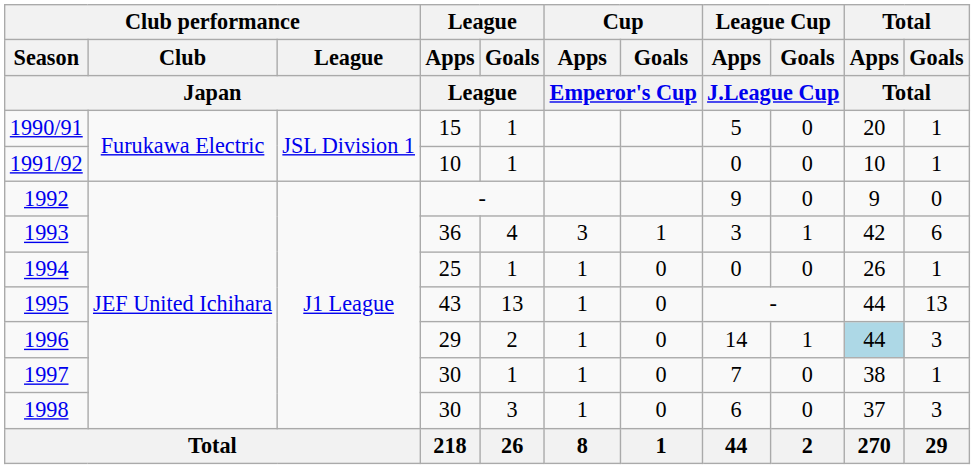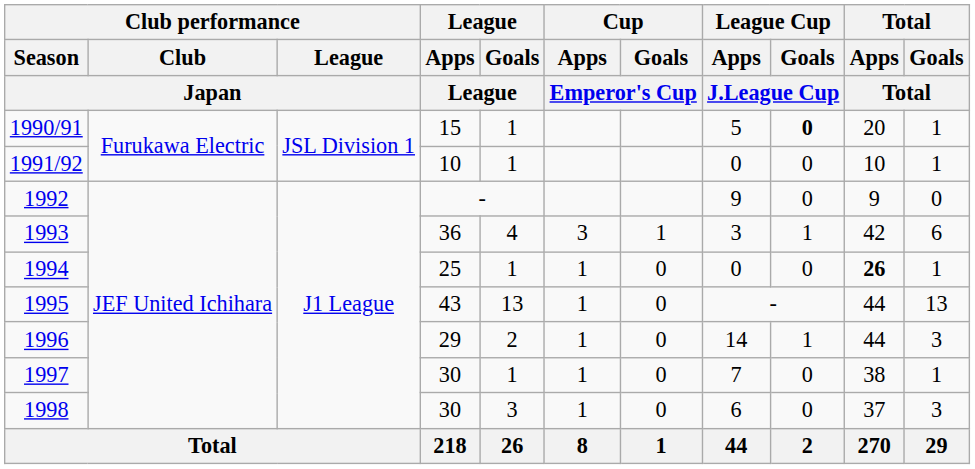1990/91 | League Cup / Goals / J.League Cup: normal -> bold
1994 | Total / Apps / Total: normal -> bold
1996 | Total / Apps / Total: lightblue background -> no background
